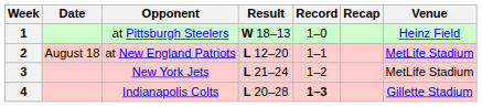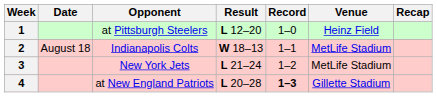columns swapped: Venue <-> Recap
1 | Result: W 18–13 -> L 12–20
2 | Opponent: at New England Patriots -> Indianapolis Colts
2 | Result: L 12–20 -> W 18–13
4 | Opponent: Indianapolis Colts -> at New England Patriots
